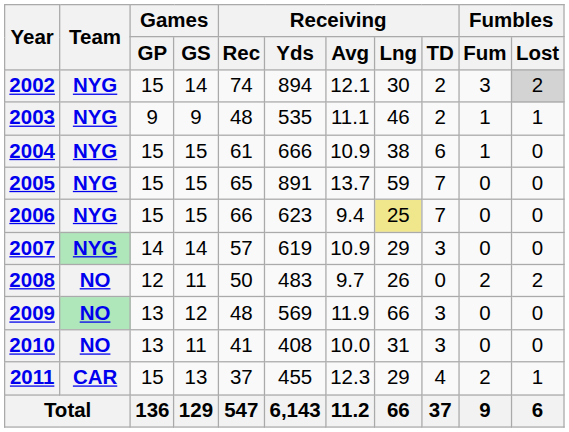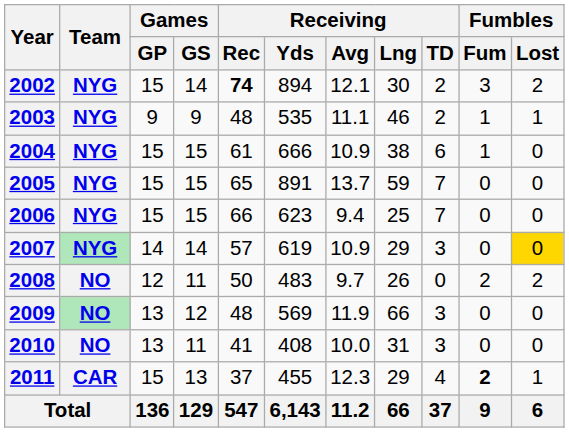2002 | Receiving / Rec: normal -> bold
2002 | Fumbles / Lost: lightgrey background -> no background
2006 | Receiving / Lng: khaki background -> no background
2007 | Fumbles / Lost: no background -> gold background
2011 | Fumbles / Fum: normal -> bold
